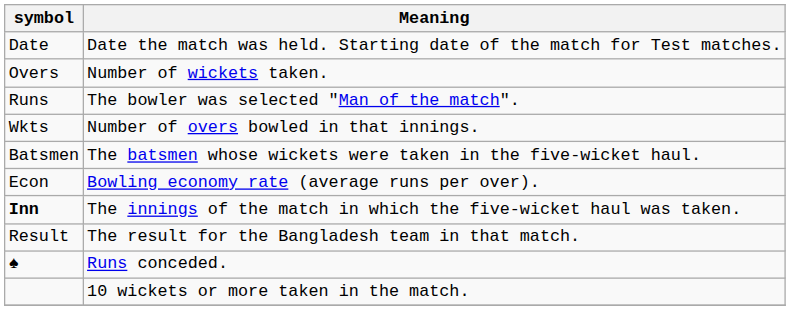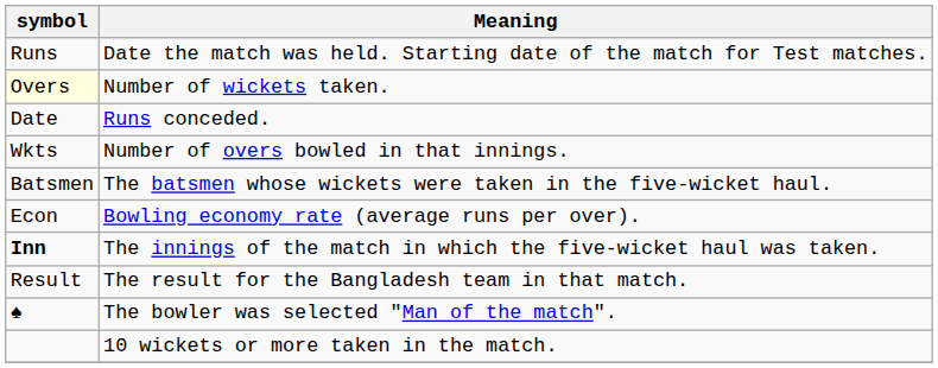row 2 | symbol: Date -> Runs
row 3 | symbol: no background -> lightyellow background
row 4 | symbol: Runs -> Date
row 4 | Meaning: The bowler was selected "Man of the match". -> Runs conceded.
row 10 | Meaning: Runs conceded. -> The bowler was selected "Man of the match".
